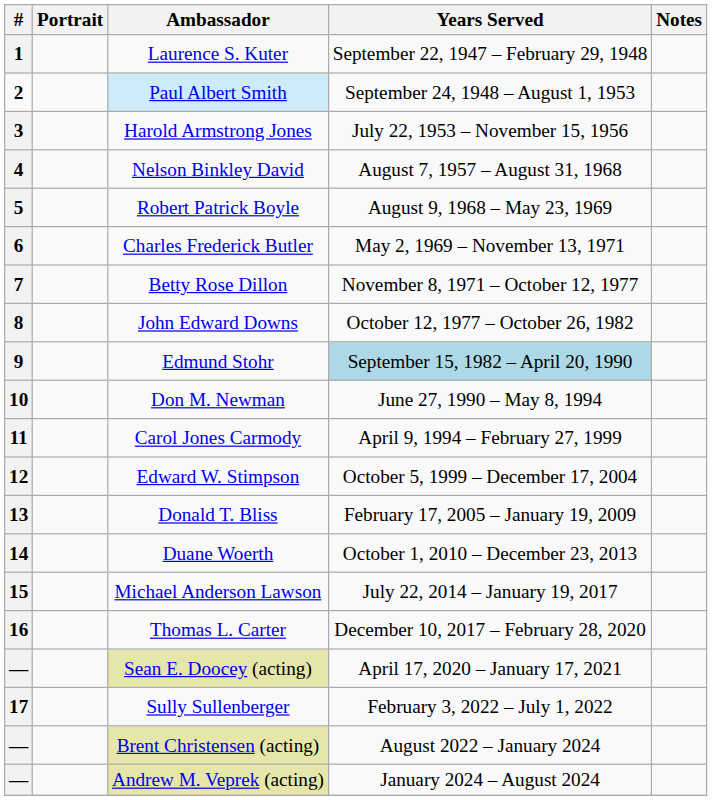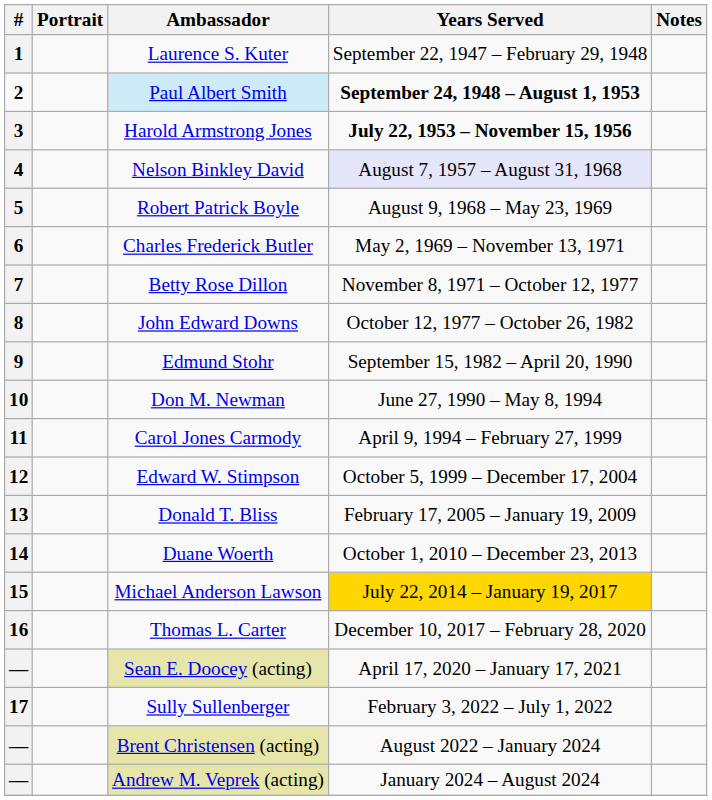2 | Years Served: normal -> bold
3 | Years Served: normal -> bold
4 | Years Served: no background -> lavender background
9 | Years Served: lightblue background -> no background
15 | Years Served: no background -> gold background
